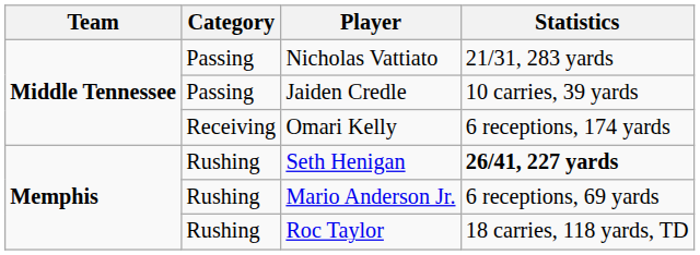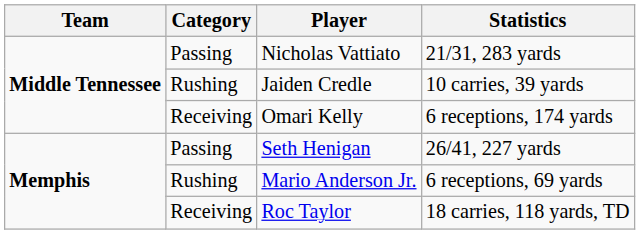Jaiden Credle | Category: Passing -> Rushing
Seth Henigan | Category: Rushing -> Passing
Seth Henigan | Statistics: bold -> normal
Roc Taylor | Category: Rushing -> Receiving
